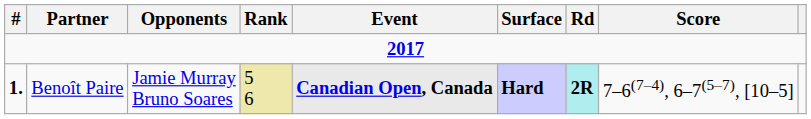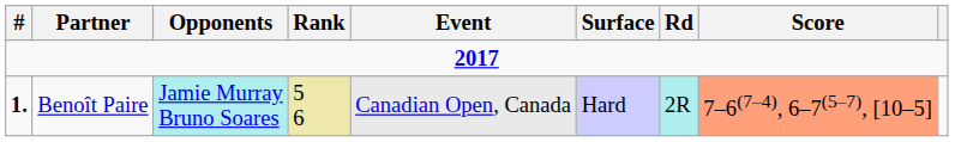Benoît Paire | Opponents: no background -> paleturquoise background
Benoît Paire | Event: bold -> normal
Benoît Paire | Surface: bold -> normal
Benoît Paire | Rd: bold -> normal
Benoît Paire | Score: no background -> lightsalmon background
